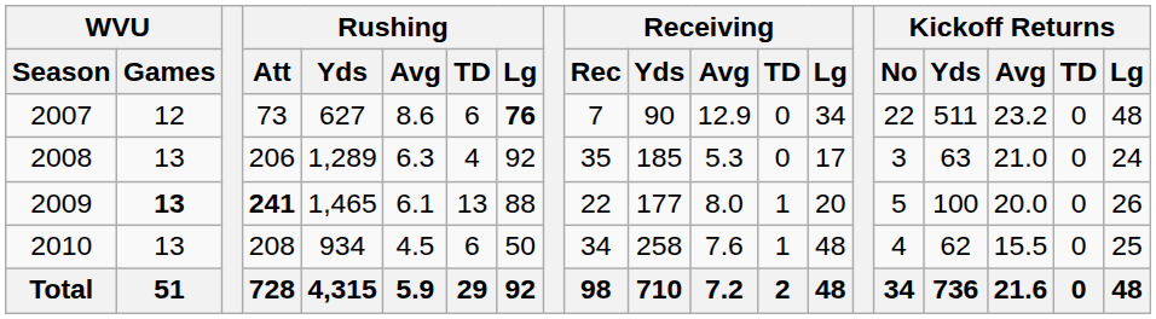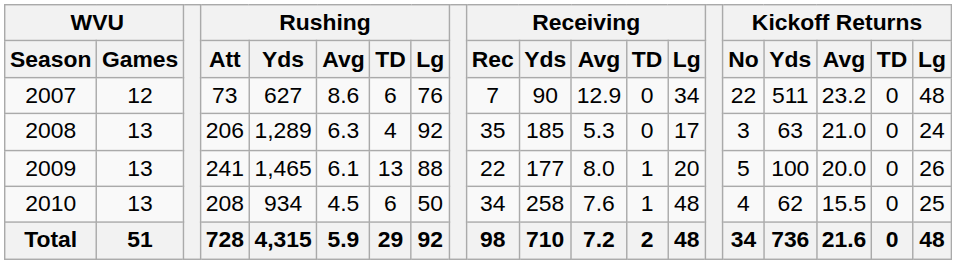2007 | Rushing / Lg: bold -> normal
2009 | WVU / Games: bold -> normal
2009 | Rushing / Att: bold -> normal
